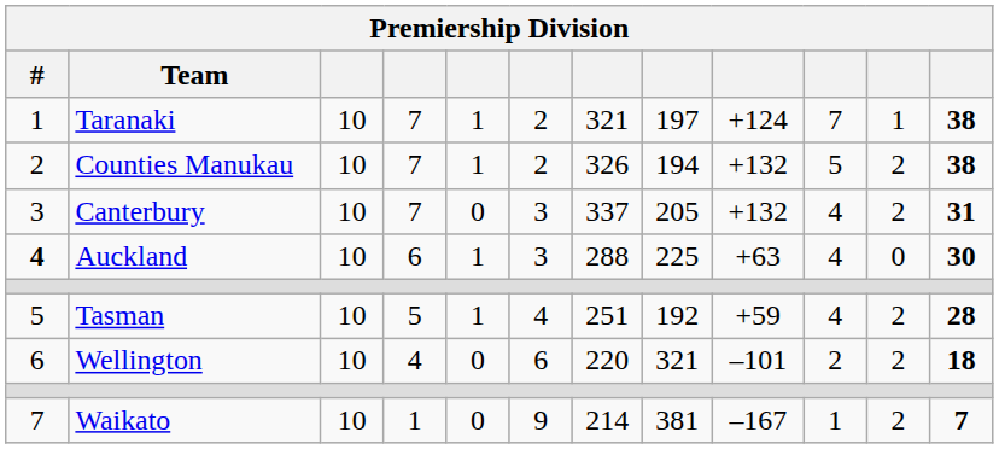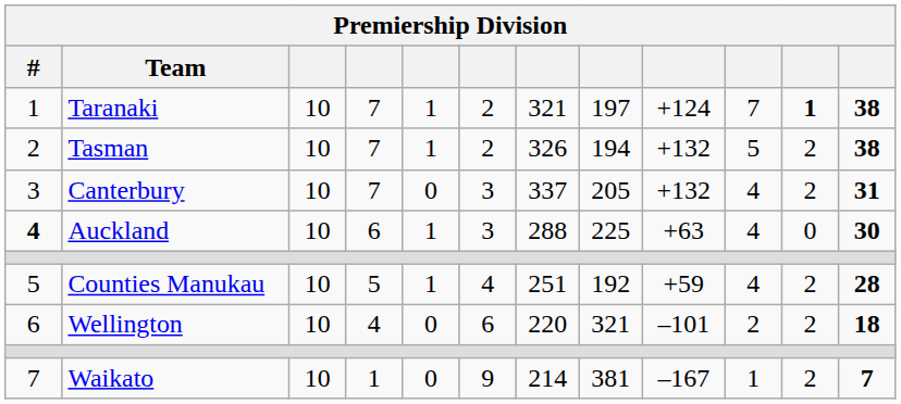row 3 | column 11: normal -> bold
row 4 | Team: Counties Manukau -> Tasman
row 8 | Team: Tasman -> Counties Manukau
